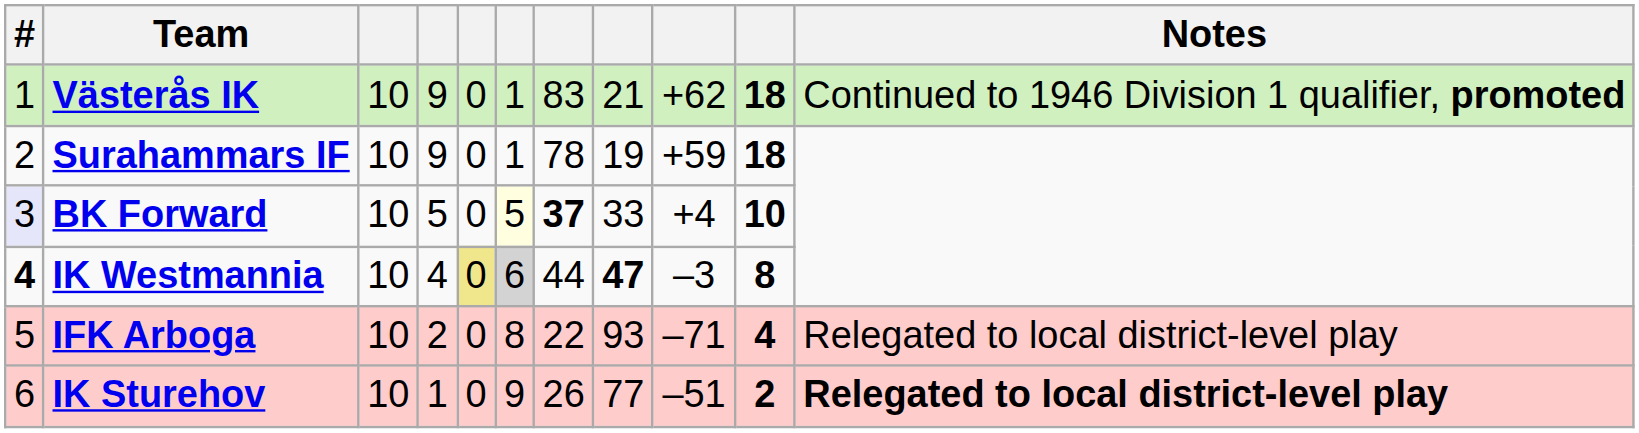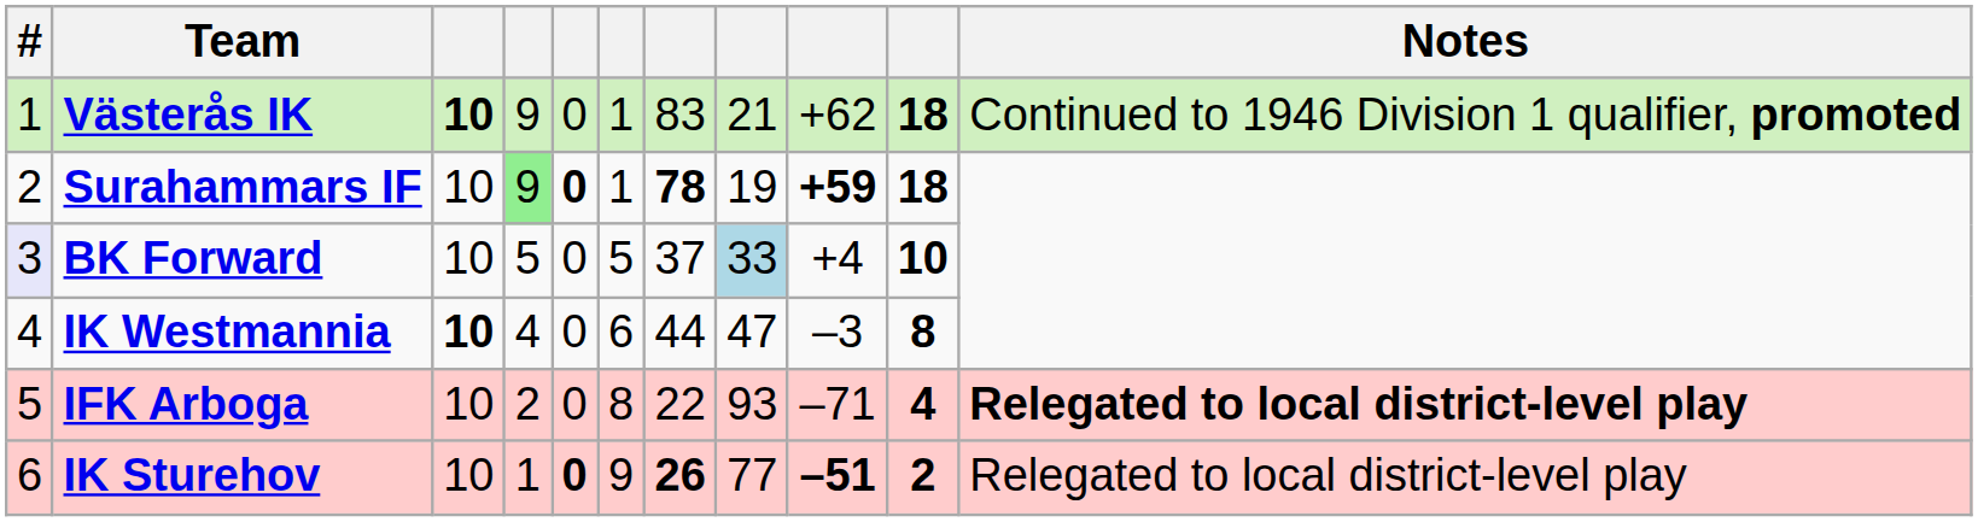Västerås IK | column 3: normal -> bold
Surahammars IF | column 4: no background -> lightgreen background
Surahammars IF | column 5: normal -> bold
Surahammars IF | column 7: normal -> bold
Surahammars IF | column 9: normal -> bold
BK Forward | column 6: lightyellow background -> no background
BK Forward | column 7: bold -> normal
BK Forward | column 8: no background -> lightblue background
IK Westmannia | #: bold -> normal
IK Westmannia | column 3: normal -> bold
IK Westmannia | column 5: khaki background -> no background
IK Westmannia | column 6: lightgrey background -> no background
IK Westmannia | column 8: bold -> normal
IFK Arboga | Notes: normal -> bold
IK Sturehov | column 5: normal -> bold
IK Sturehov | column 7: normal -> bold
IK Sturehov | column 9: normal -> bold
IK Sturehov | Notes: bold -> normal
